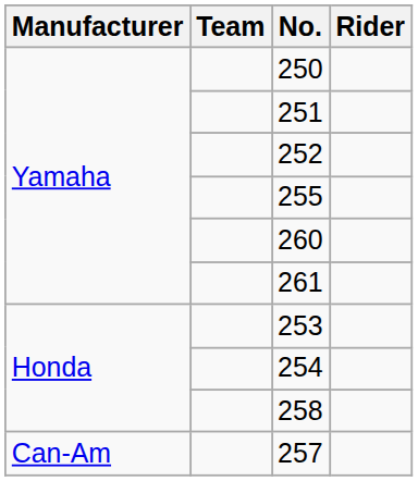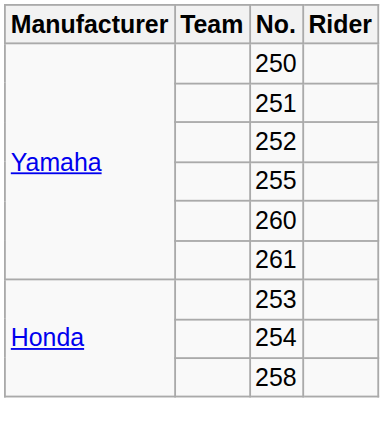- row: Can-Am | 257
